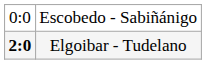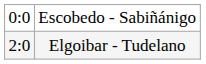Elgoibar - Tudelano | column 1: bold -> normal
